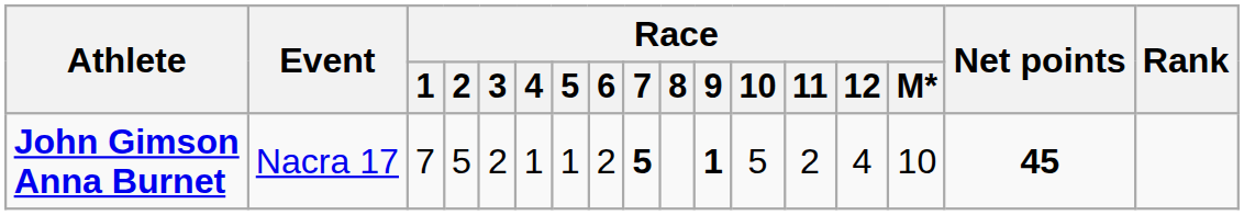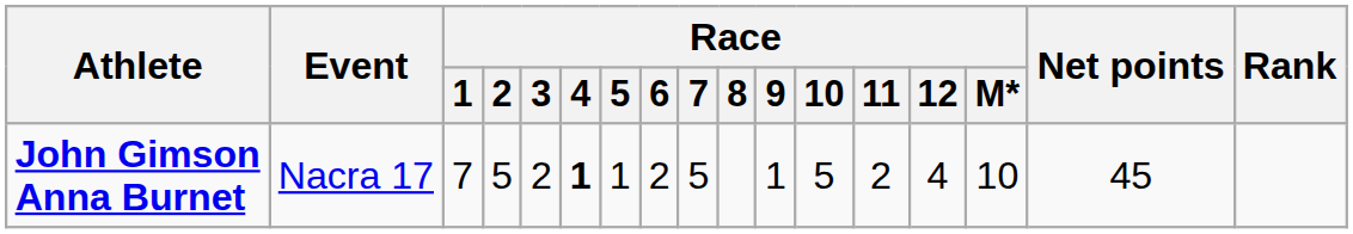John Gimson Anna Burnet | Race / 4: normal -> bold
John Gimson Anna Burnet | Race / 7: bold -> normal
John Gimson Anna Burnet | Race / 9: bold -> normal
John Gimson Anna Burnet | Net points: bold -> normal
